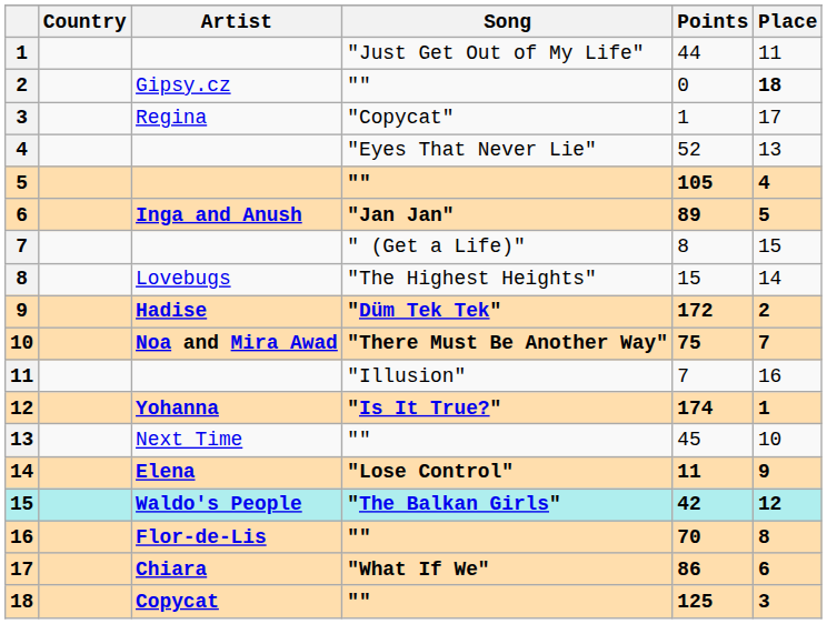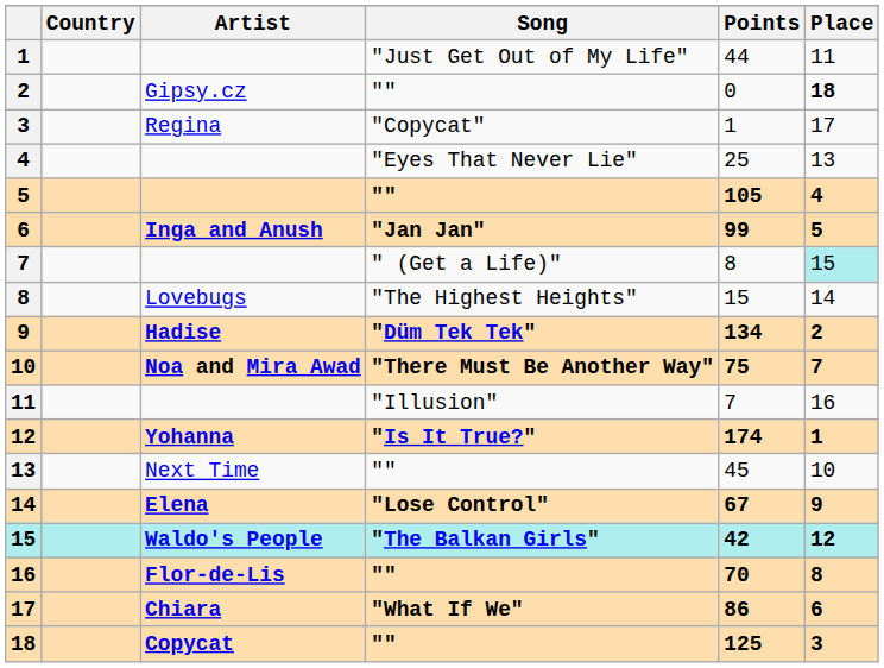row 5 | Points: 52 -> 25
row 7 | Points: 89 -> 99
row 8 | Place: no background -> paleturquoise background
row 10 | Points: 172 -> 134
row 15 | Points: 11 -> 67
